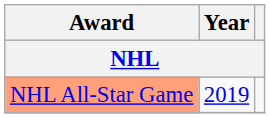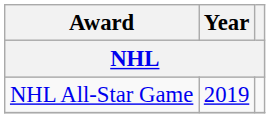row 3 | Award: lightsalmon background -> no background
